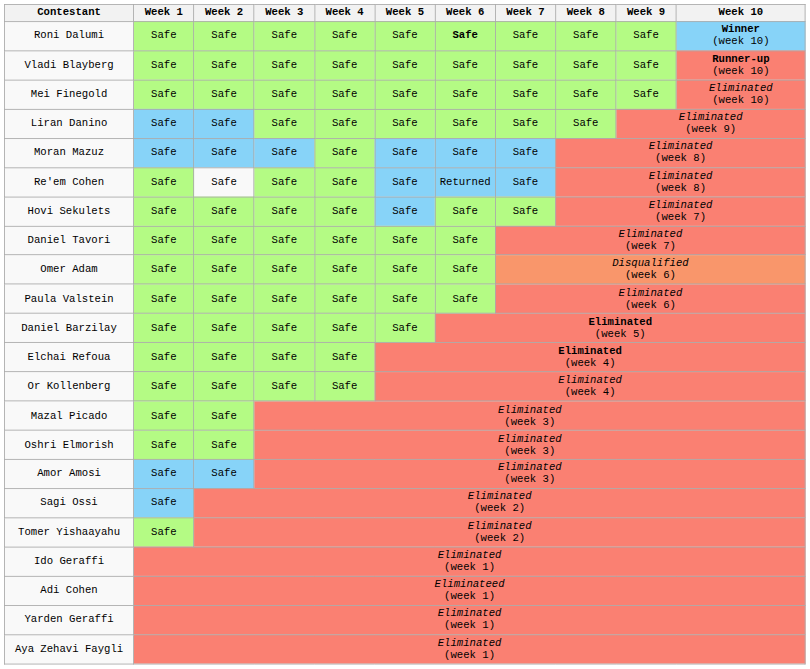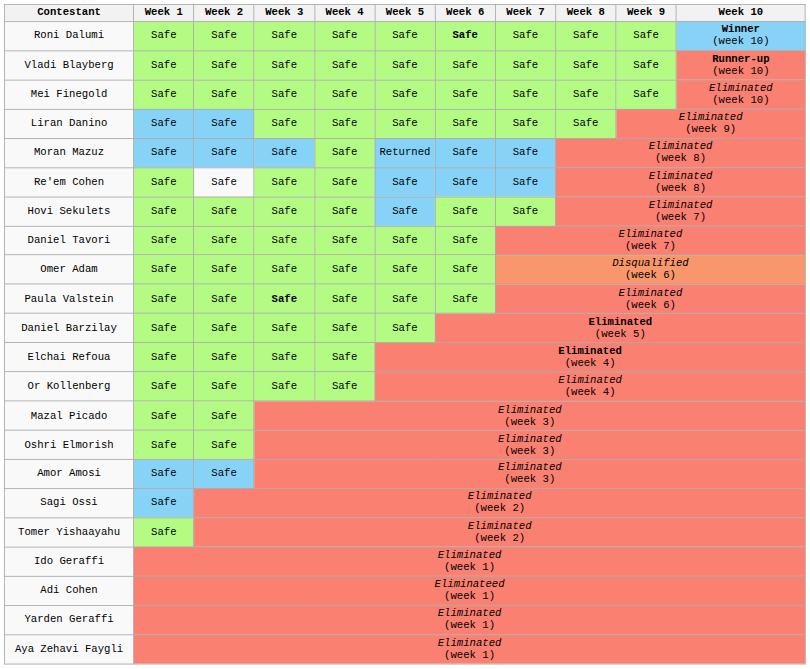Moran Mazuz | Week 5: Safe -> Returned
Re'em Cohen | Week 6: Returned -> Safe
Paula Valstein | Week 3: normal -> bold
